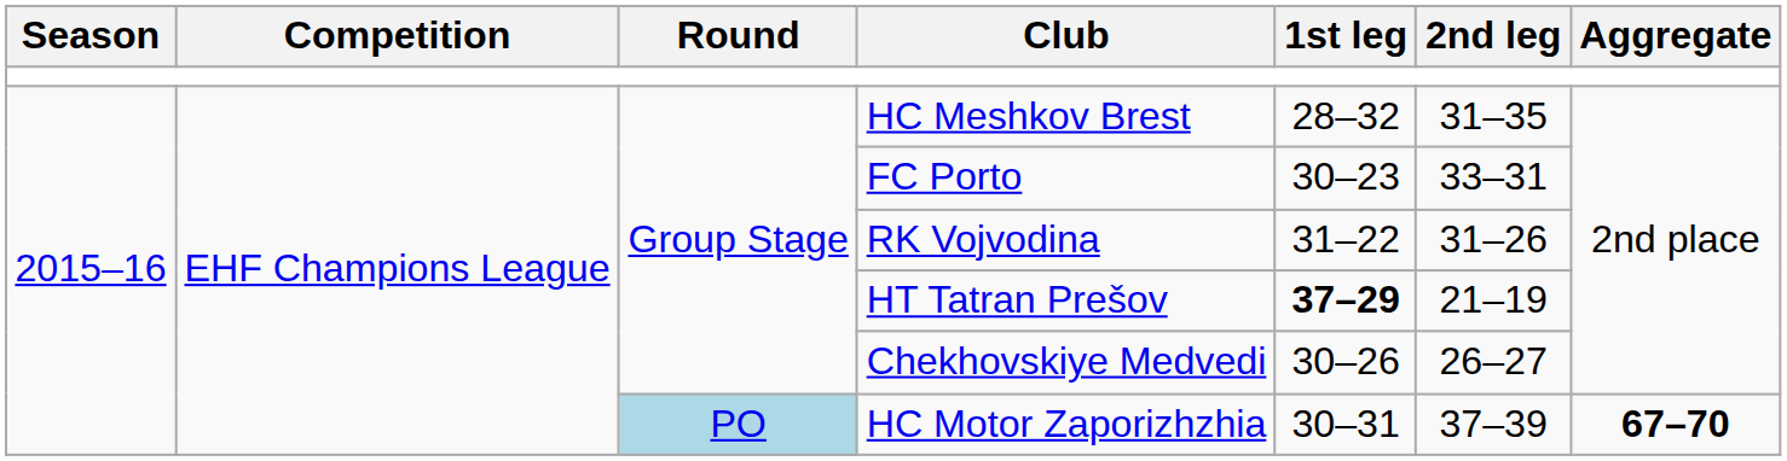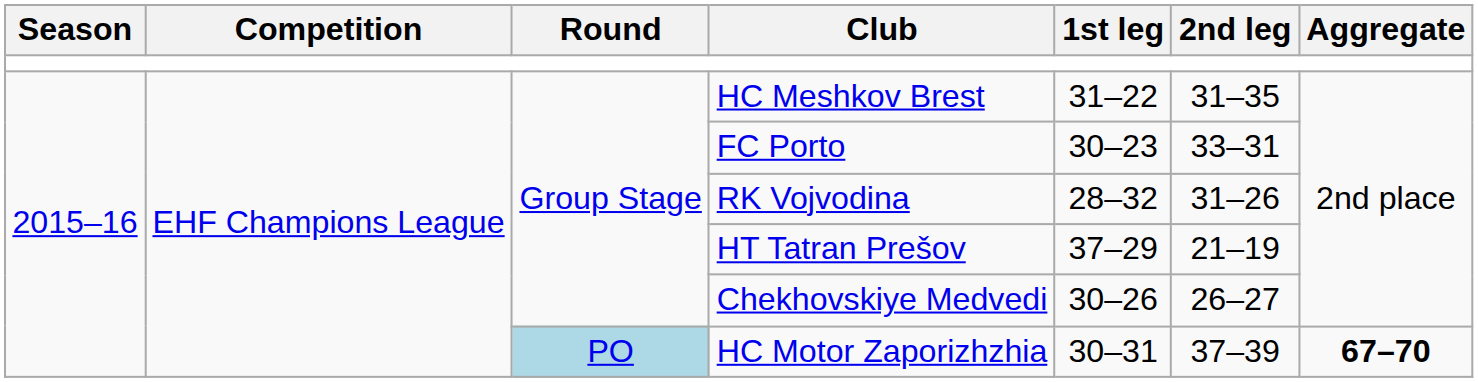HC Meshkov Brest | 1st leg: 28–32 -> 31–22
RK Vojvodina | 1st leg: 31–22 -> 28–32
HT Tatran Prešov | 1st leg: bold -> normal
